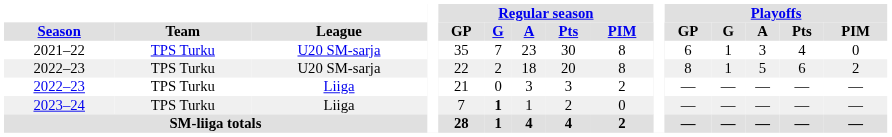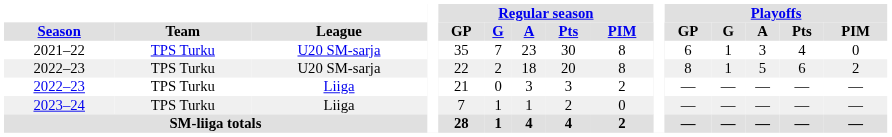2023–24 | Regular season / G: bold -> normal
